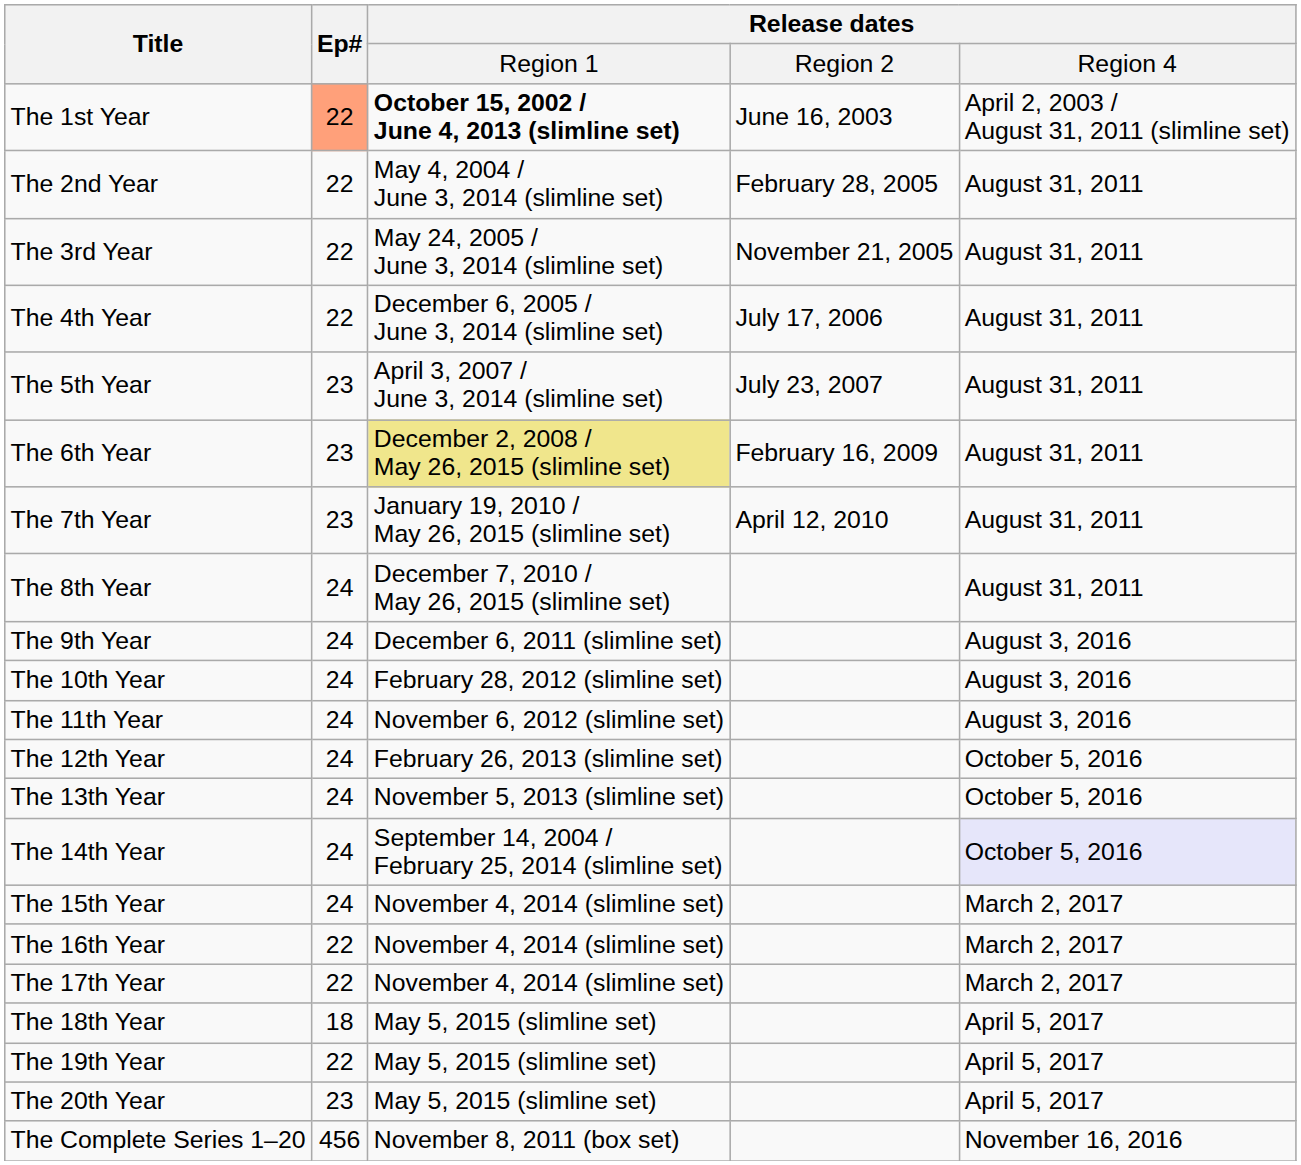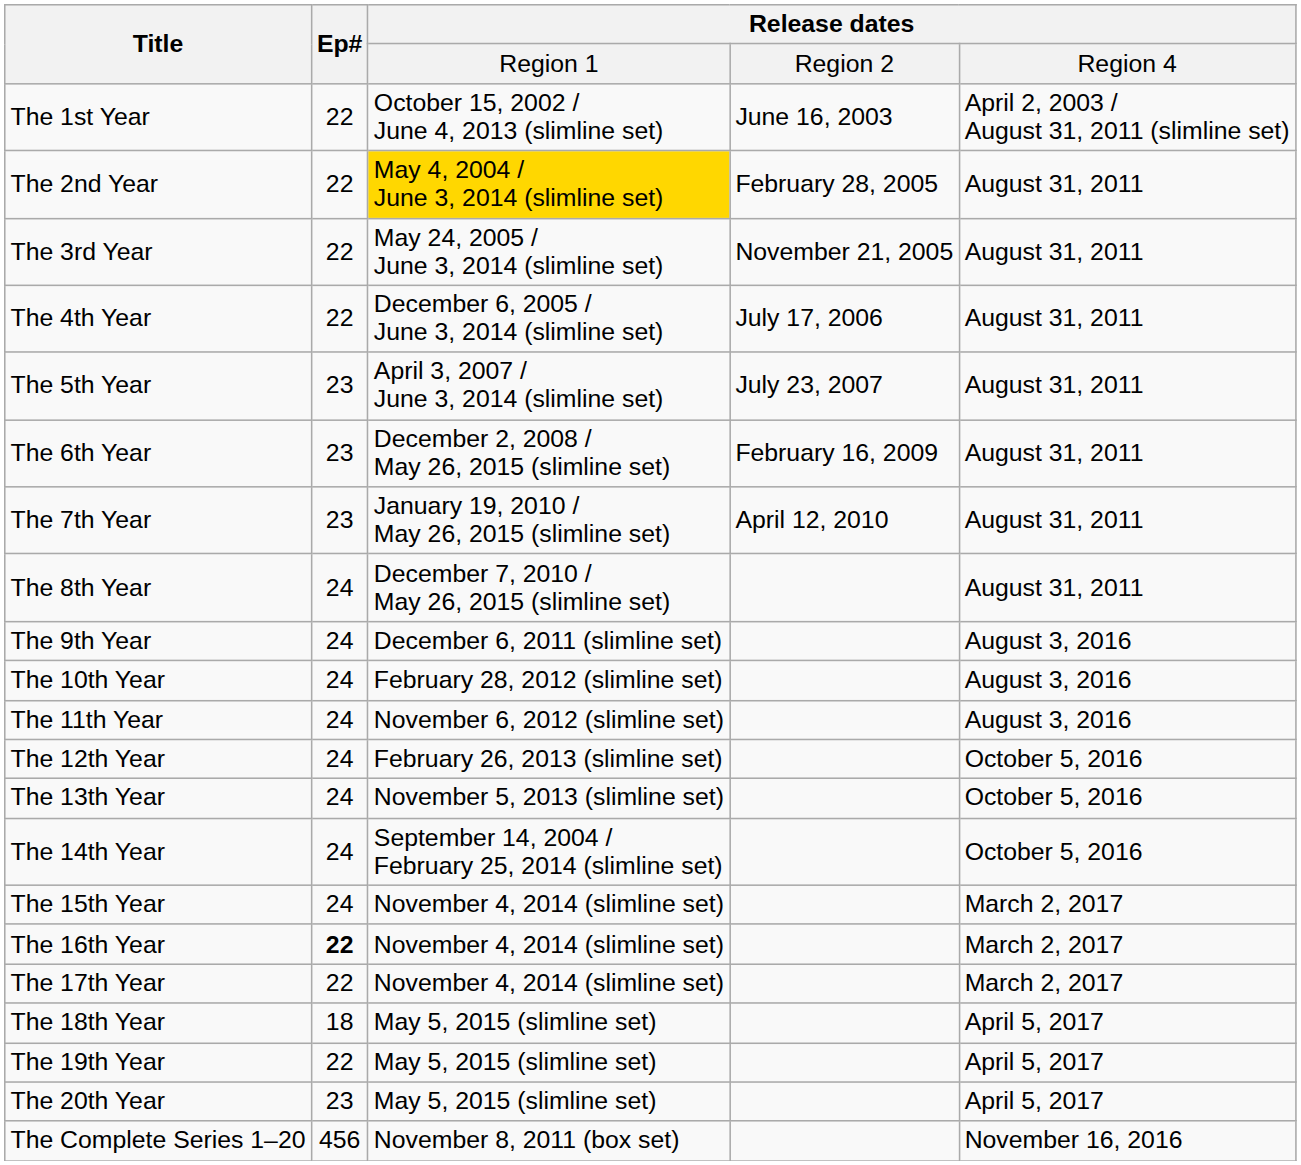The 1st Year | Ep#: lightsalmon background -> no background
The 1st Year | column 3: bold -> normal
The 2nd Year | column 3: no background -> gold background
The 6th Year | column 3: khaki background -> no background
The 14th Year | column 5: lavender background -> no background
The 16th Year | Ep#: normal -> bold
